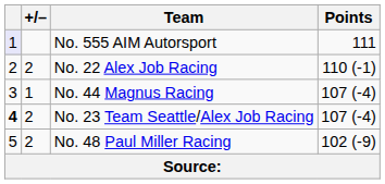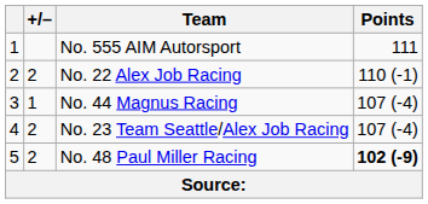No. 555 AIM Autorsport | column 1: lavender background -> no background
No. 23 Team Seattle/Alex Job Racing | column 1: bold -> normal
No. 48 Paul Miller Racing | Points: normal -> bold
